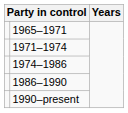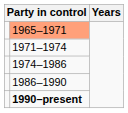1965–1971 | column 2: no background -> lightsalmon background
1990–present | column 2: normal -> bold
